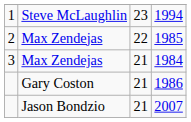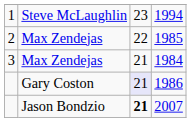1986 | column 3: no background -> lavender background
2007 | column 3: normal -> bold
